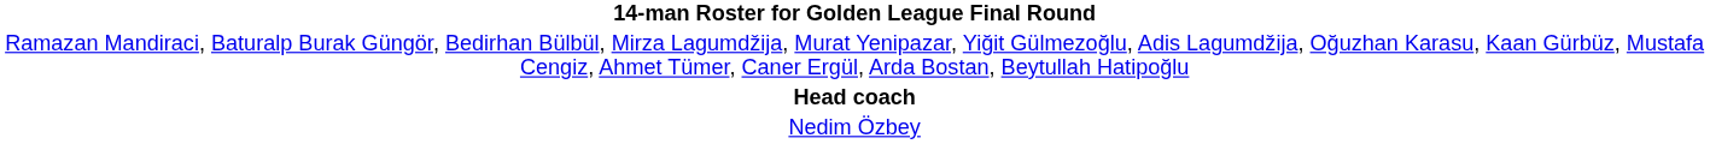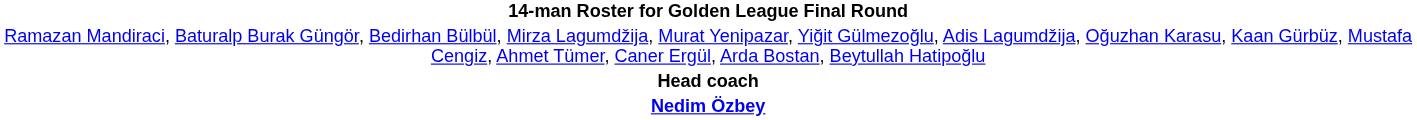row 4 | column 1: normal -> bold
